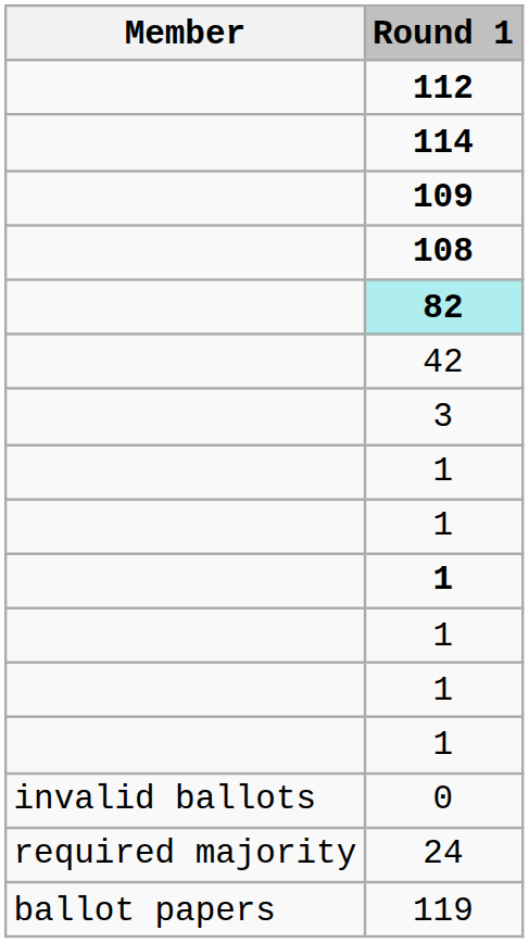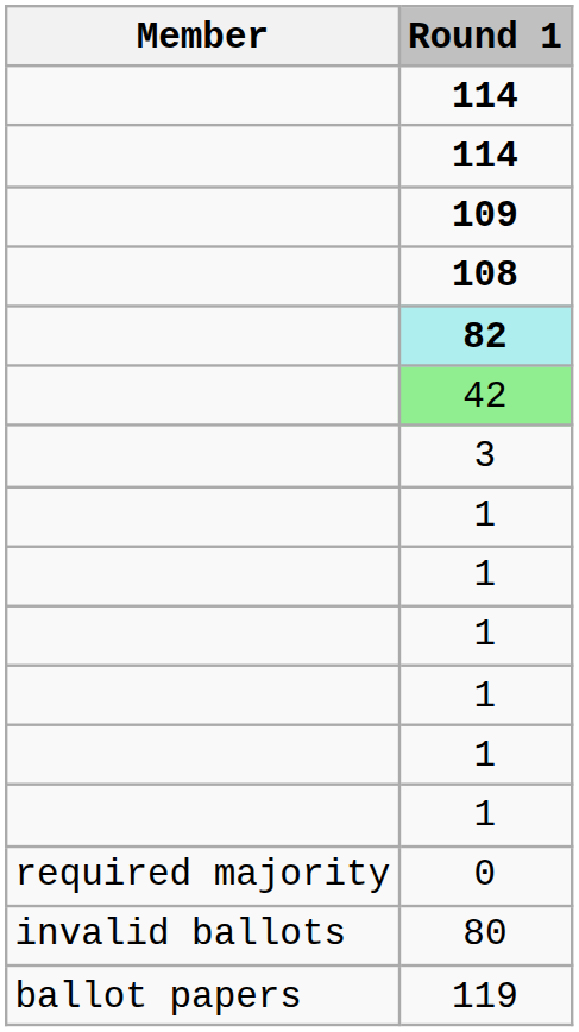row 2 | Round 1: 112 -> 114
row 7 | Round 1: no background -> lightgreen background
row 11 | Round 1: bold -> normal
row 15 | Member: invalid ballots -> required majority
row 16 | Member: required majority -> invalid ballots
row 16 | Round 1: 24 -> 80
